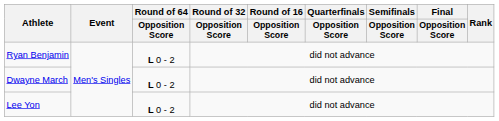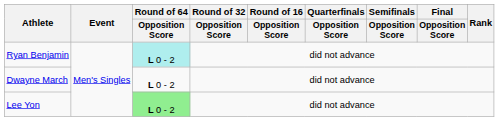Ryan Benjamin | Round of 64 / Opposition Score: no background -> paleturquoise background
Lee Yon | Round of 64 / Opposition Score: no background -> lightgreen background
